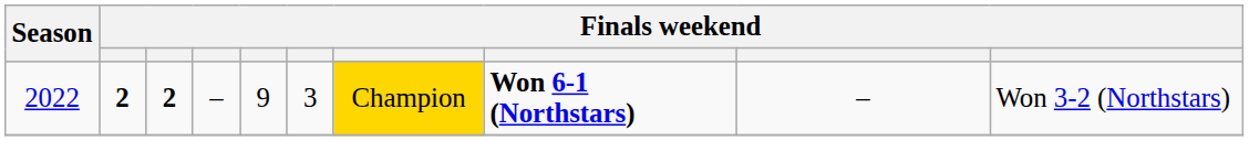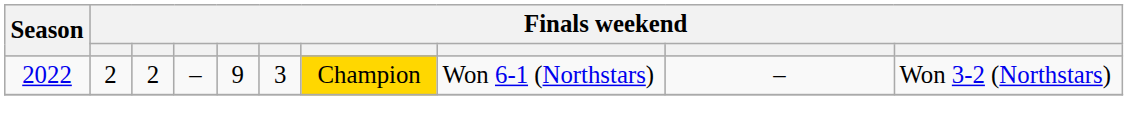2022 | column 2: bold -> normal
2022 | column 3: bold -> normal
2022 | column 8: bold -> normal
